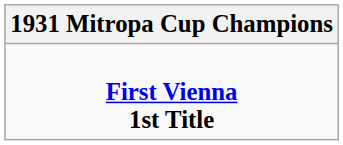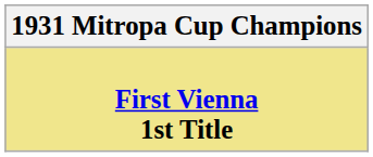row 2 | column 1: no background -> khaki background
